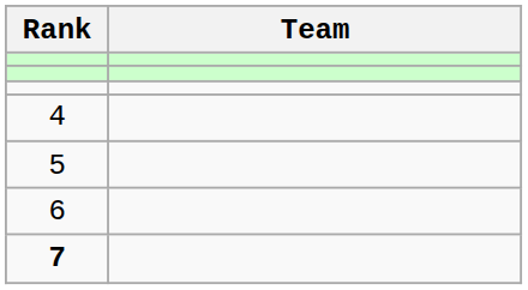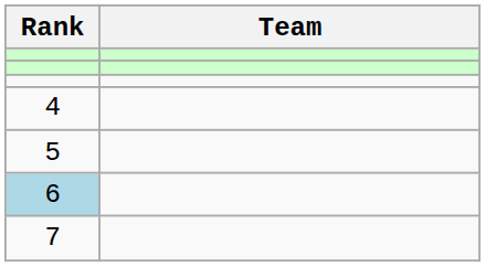row 7 | Rank: no background -> lightblue background
row 8 | Rank: bold -> normal
